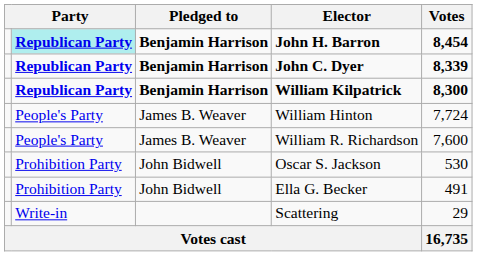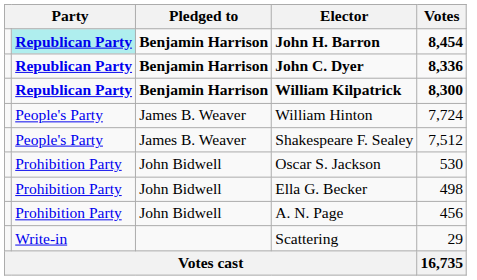John C. Dyer | Votes: 8,339 -> 8,336
- row: People's Party | James B. Weaver | William R. Richardson | 7,600
+ row: People's Party | James B. Weaver | Shakespeare F. Sealey | 7,512
Ella G. Becker | Votes: 491 -> 498
+ row: Prohibition Party | John Bidwell | A. N. Page | 456
